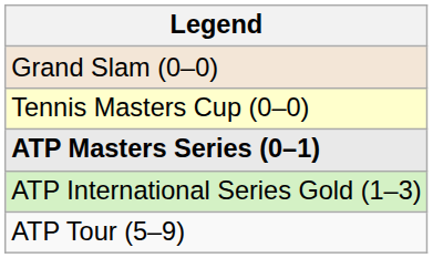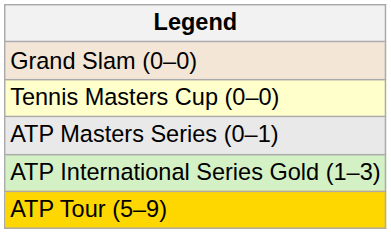row 4 | column 1: bold -> normal
row 6 | column 1: no background -> gold background
